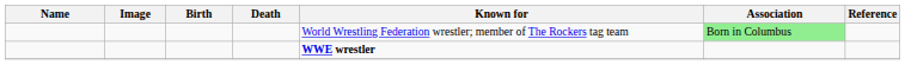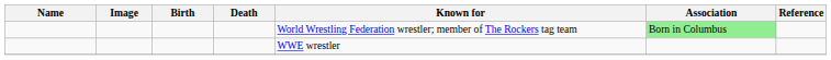row 3 | Known for: bold -> normal
